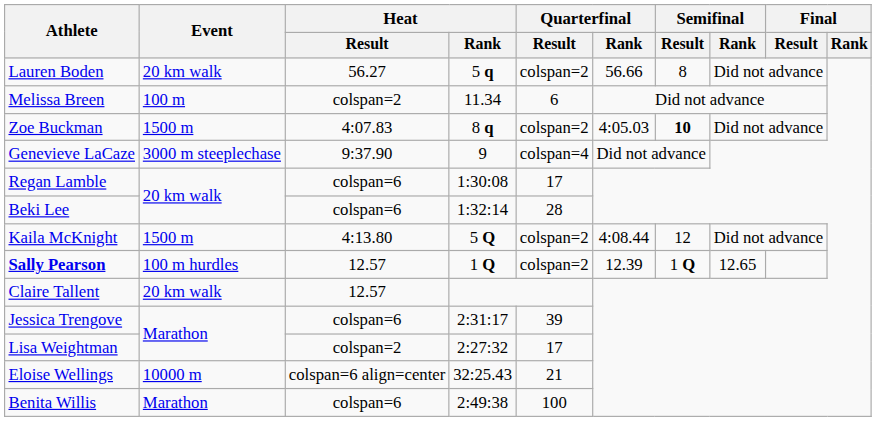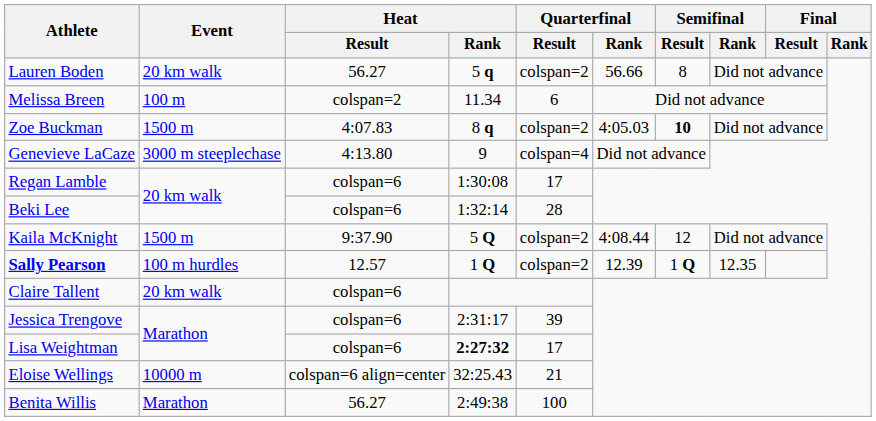Genevieve LaCaze | Heat / Result: 9:37.90 -> 4:13.80
Kaila McKnight | Heat / Result: 4:13.80 -> 9:37.90
Sally Pearson | Semifinal / Rank: 12.65 -> 12.35
Claire Tallent | Heat / Result: 12.57 -> colspan=6
Lisa Weightman | Heat / Result: colspan=2 -> colspan=6
Lisa Weightman | Heat / Rank: normal -> bold
Benita Willis | Heat / Result: colspan=6 -> 56.27
